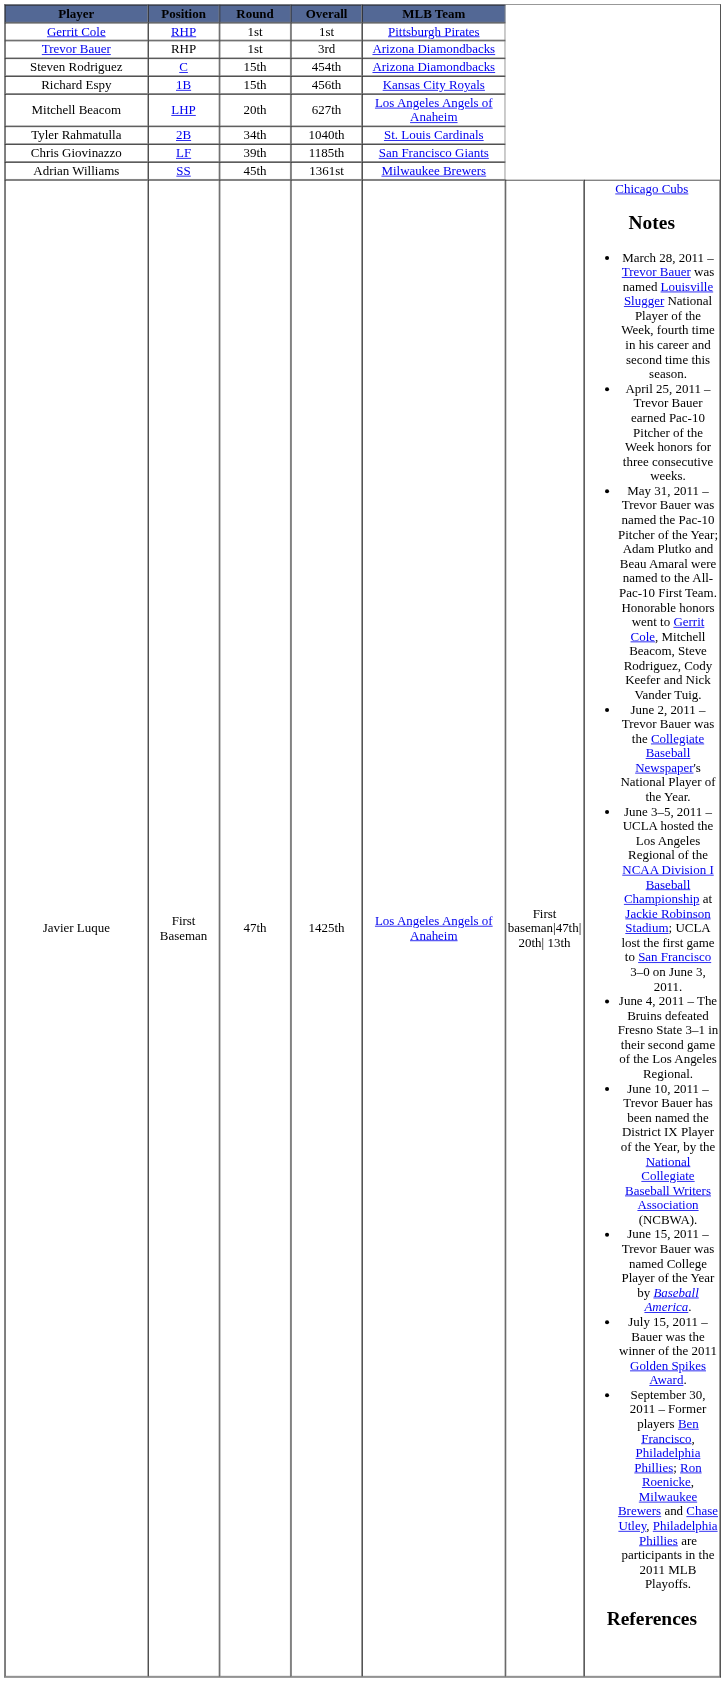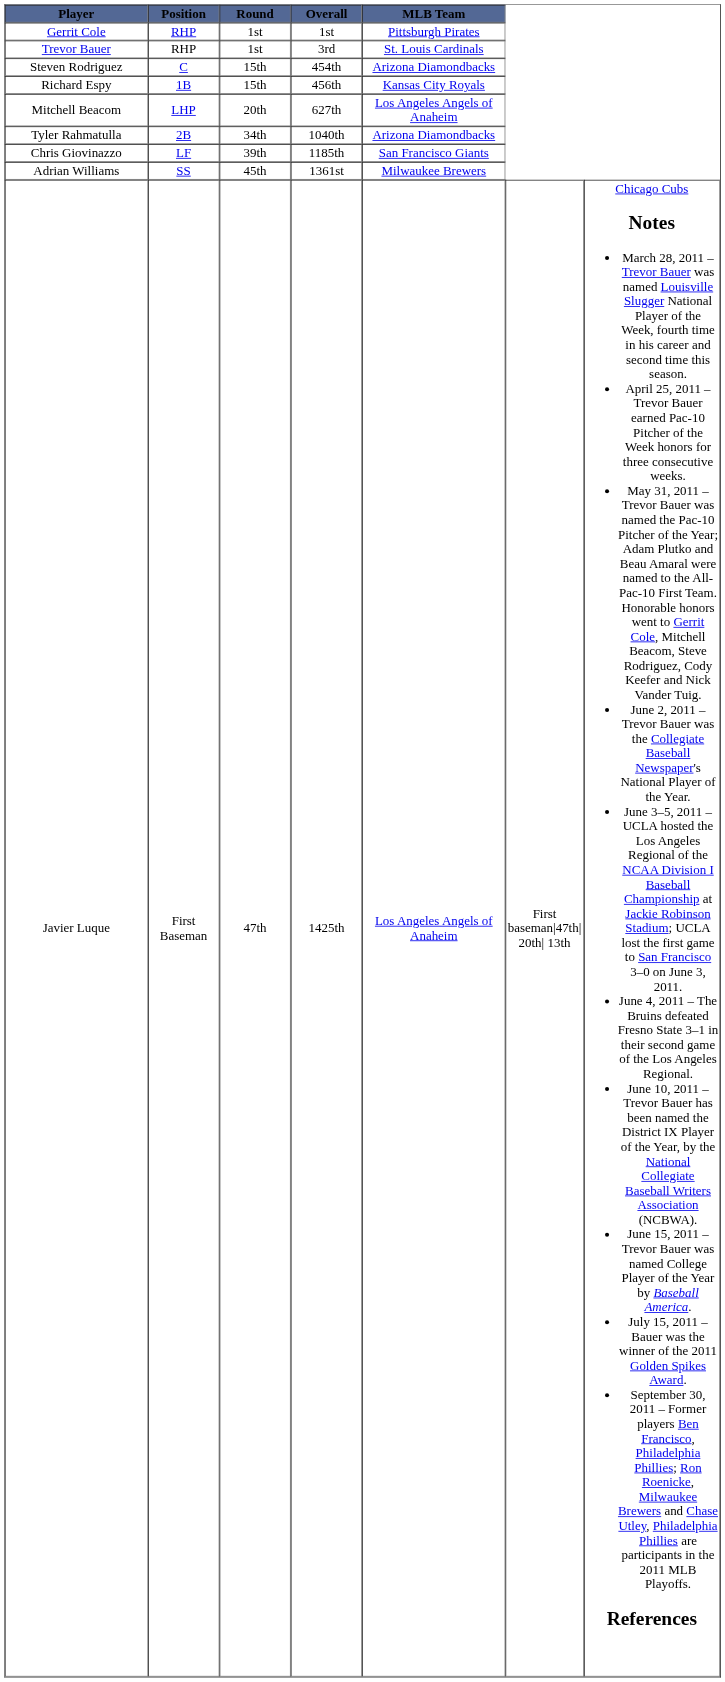Trevor Bauer | MLB Team: Arizona Diamondbacks -> St. Louis Cardinals
Tyler Rahmatulla | MLB Team: St. Louis Cardinals -> Arizona Diamondbacks
